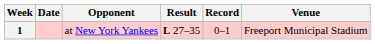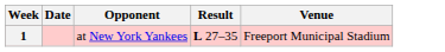- column: Record | 0–1
